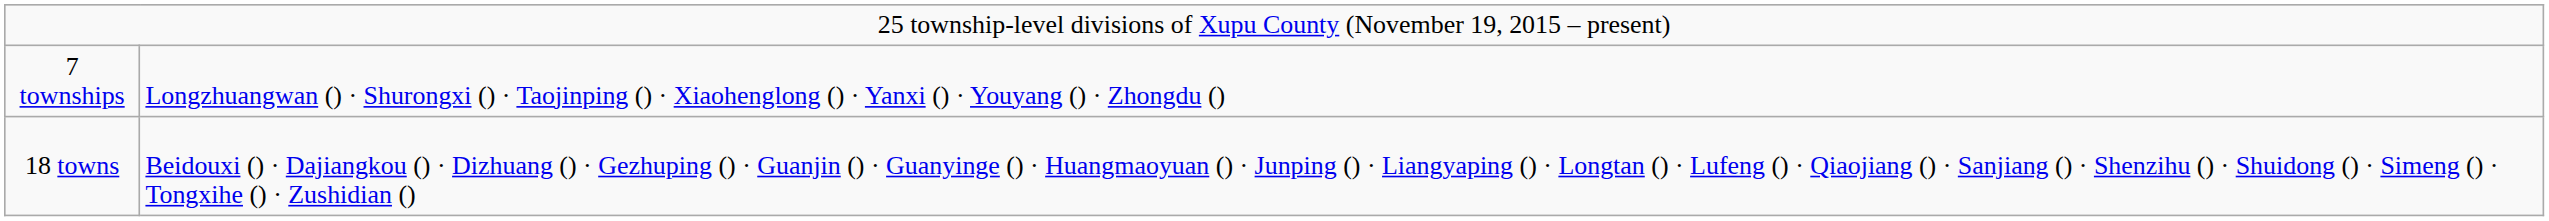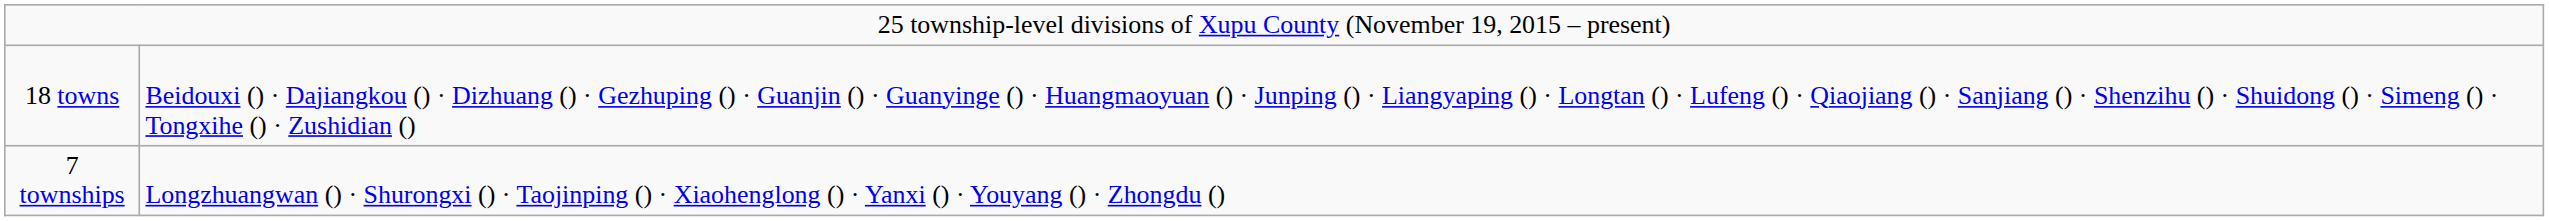rows swapped: 18 towns <-> 7 townships
